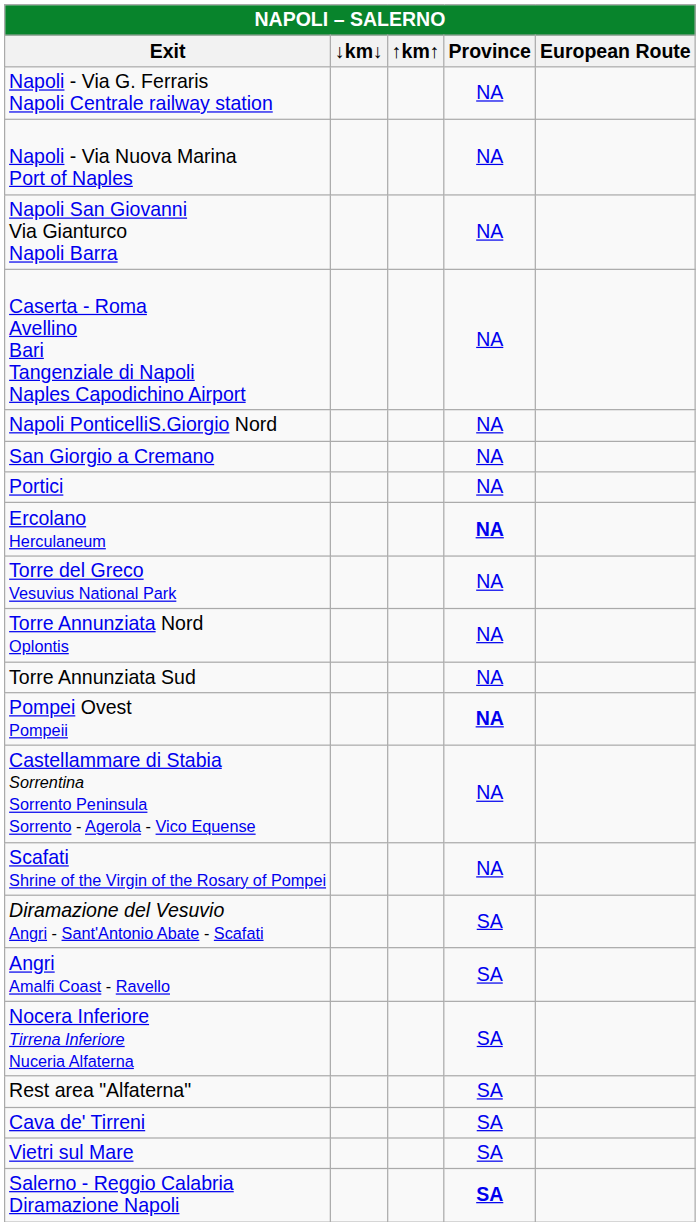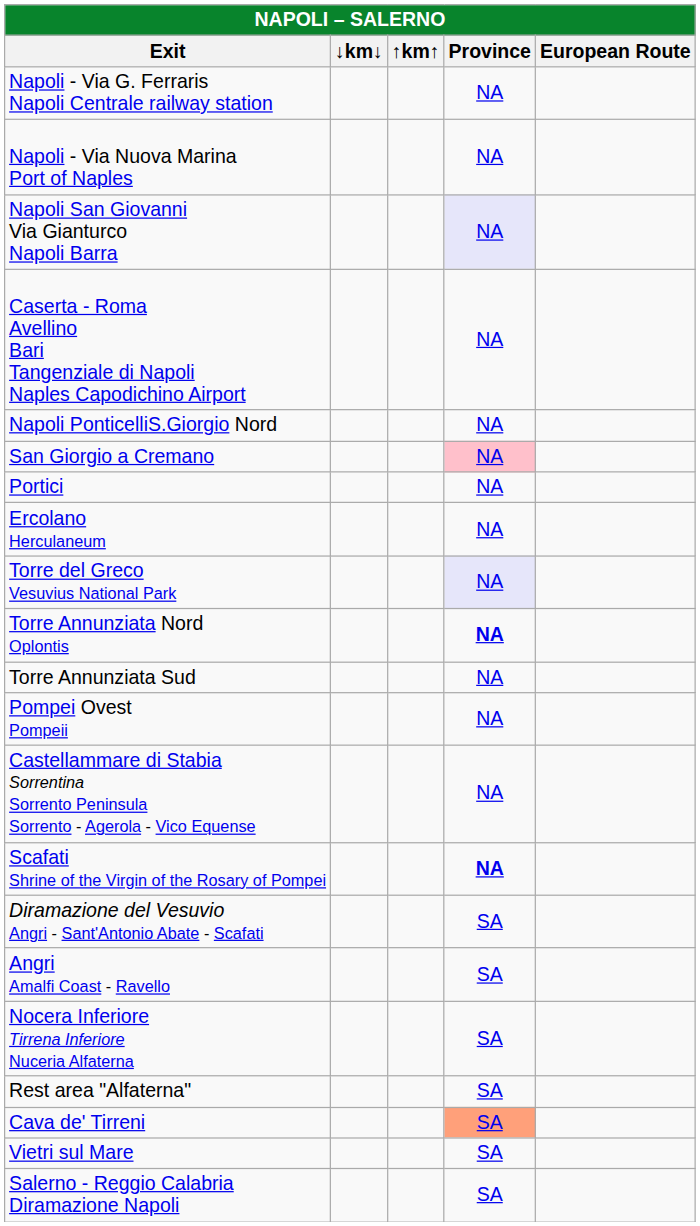Napoli San Giovanni Via Gianturco Napoli Barra | Province: no background -> lavender background
San Giorgio a Cremano | Province: no background -> pink background
Ercolano Herculaneum | Province: bold -> normal
Torre del Greco Vesuvius National Park | Province: no background -> lavender background
Torre Annunziata Nord Oplontis | Province: normal -> bold
Pompei Ovest Pompeii | Province: bold -> normal
Scafati Shrine of the Virgin of the Rosary of Pompei | Province: normal -> bold
Cava de' Tirreni | Province: no background -> lightsalmon background
Salerno - Reggio Calabria Diramazione Napoli | Province: bold -> normal
